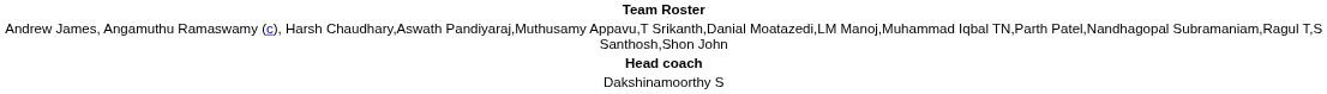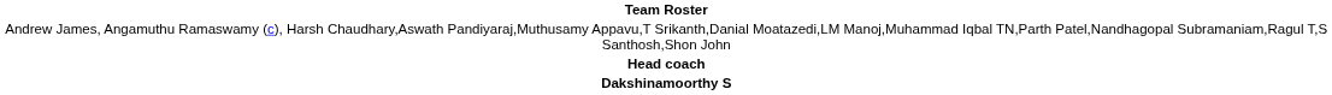row 4 | column 1: normal -> bold
